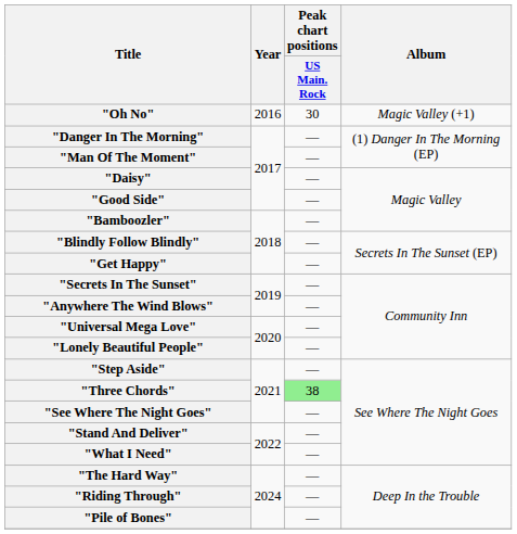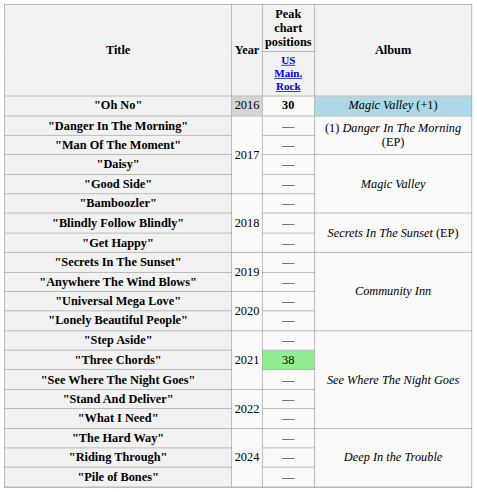"Oh No" | Year: no background -> lightgrey background
"Oh No" | Peak chart positions / US Main. Rock: normal -> bold
"Oh No" | Album: no background -> lightblue background
